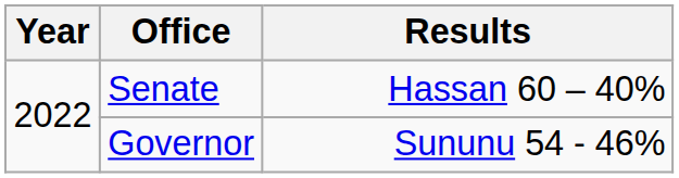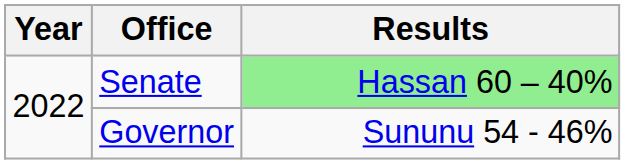Senate | Results: no background -> lightgreen background
